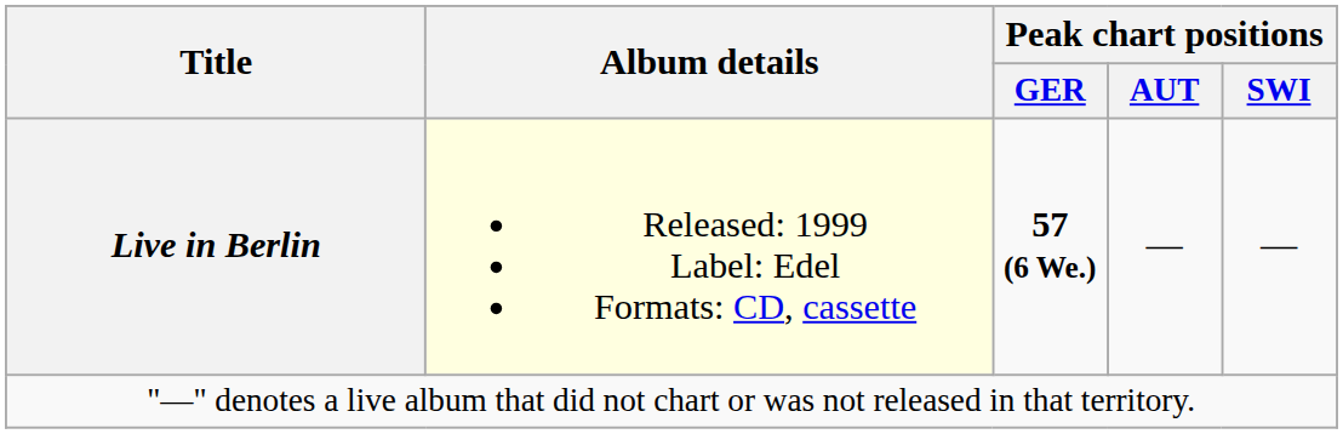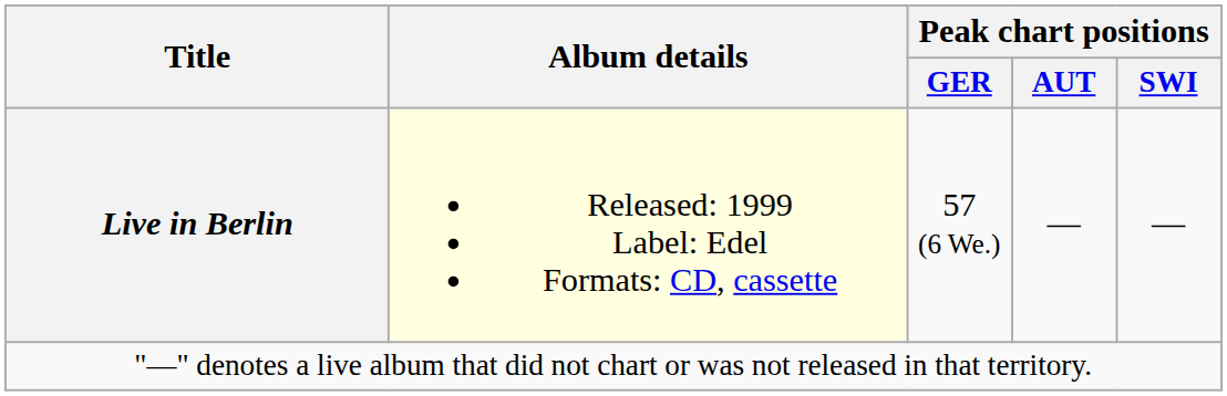Live in Berlin | Peak chart positions / GER: bold -> normal
